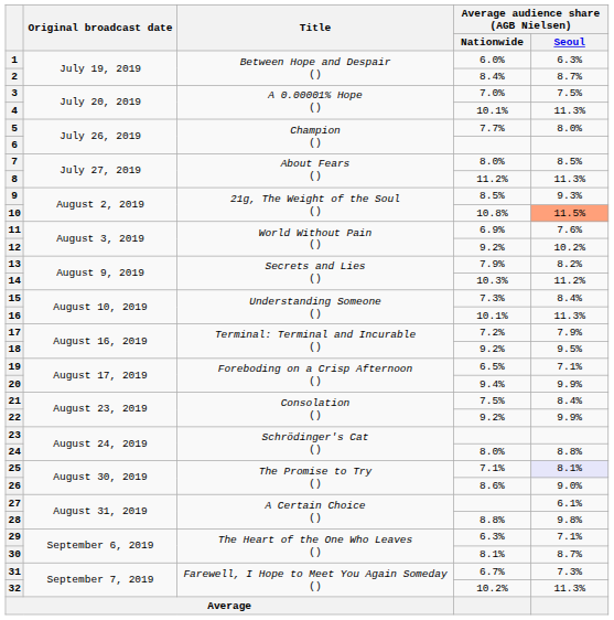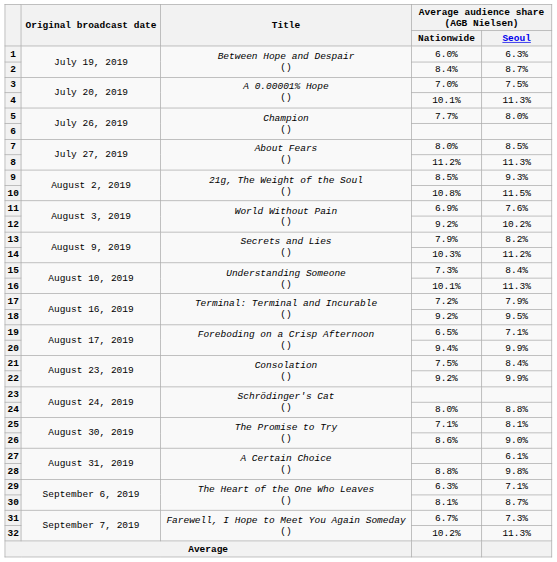10 | Average audience share (AGB Nielsen) / Seoul: lightsalmon background -> no background
25 | Average audience share (AGB Nielsen) / Seoul: lavender background -> no background
